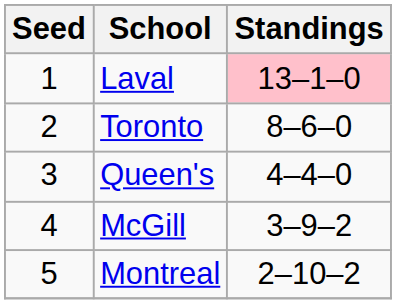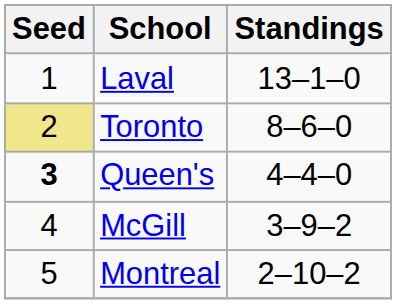Laval | Standings: pink background -> no background
Toronto | Seed: no background -> khaki background
Queen's | Seed: normal -> bold
